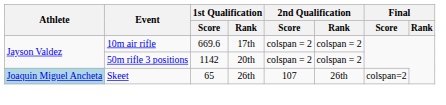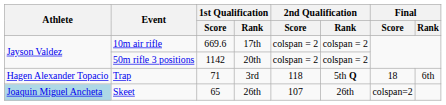+ row: Hagen Alexander Topacio | Trap | 71 | 3rd | 118 | 5th Q | 18 | 6th
